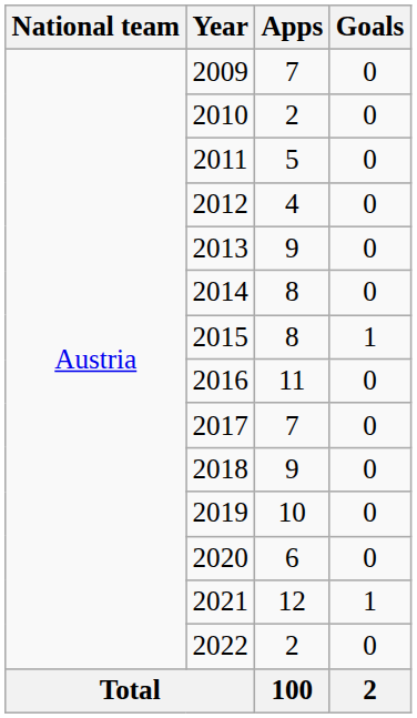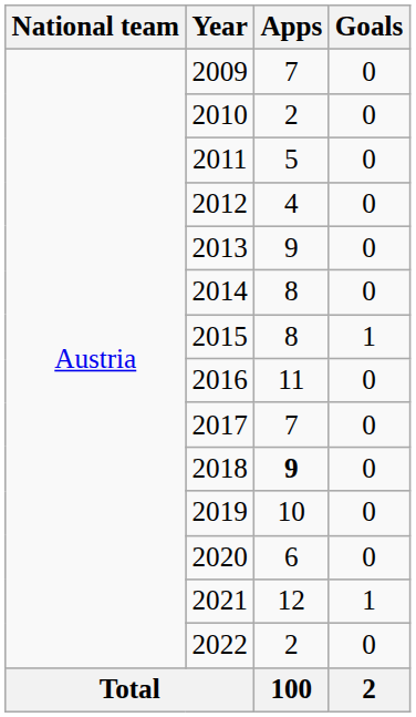2018 | Apps: normal -> bold
